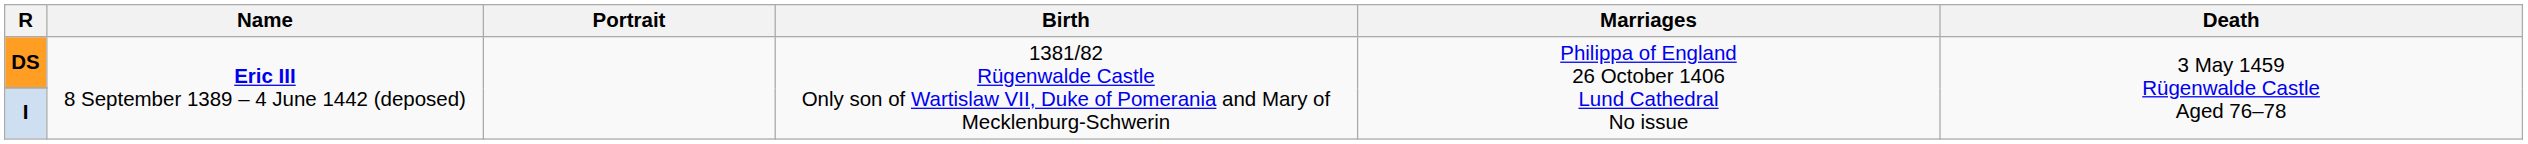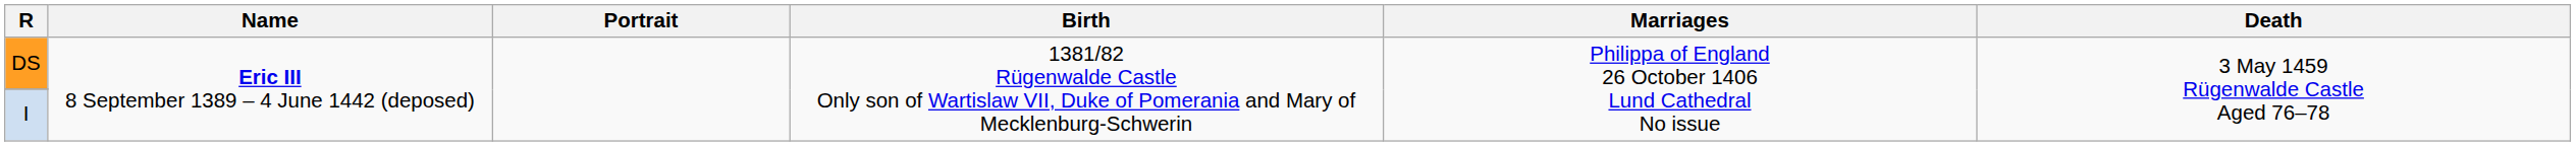DS | R: bold -> normal
I | R: bold -> normal
